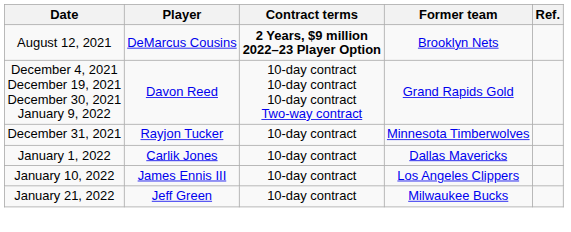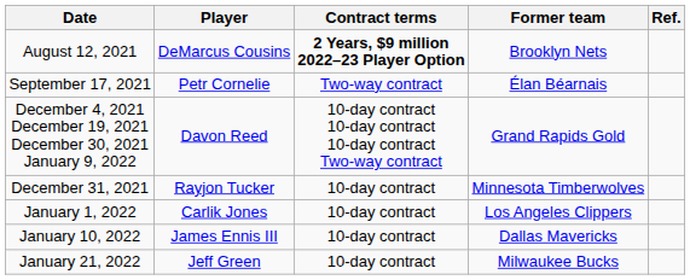+ row: September 17, 2021 | Petr Cornelie | Two-way contract | Élan Béarnais
January 1, 2022 | Former team: Dallas Mavericks -> Los Angeles Clippers
January 10, 2022 | Former team: Los Angeles Clippers -> Dallas Mavericks
